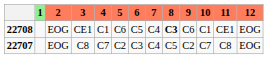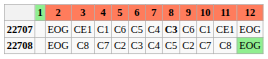row 2 | column 1: 22708 -> 22707
row 3 | column 1: 22707 -> 22708
row 3 | 12: no background -> lightgreen background
